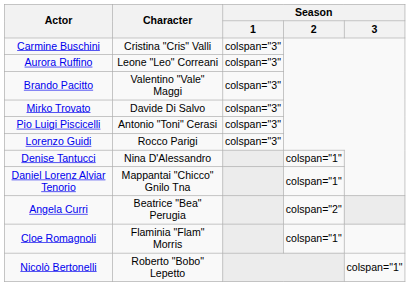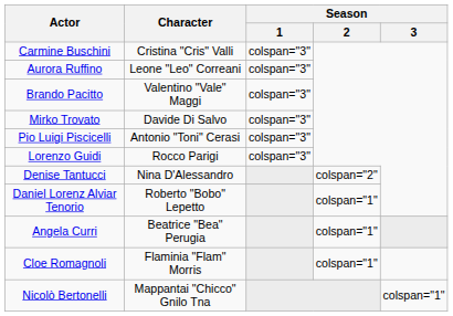Denise Tantucci | Season / 2: colspan="1" -> colspan="2"
Daniel Lorenz Alviar Tenorio | Character: Mappantai "Chicco" Gnilo Tna -> Roberto "Bobo" Lepetto
Angela Curri | Season / 2: colspan="2" -> colspan="1"
Nicolò Bertonelli | Character: Roberto "Bobo" Lepetto -> Mappantai "Chicco" Gnilo Tna
